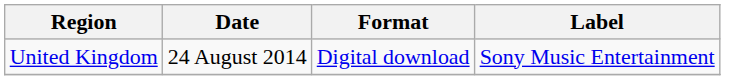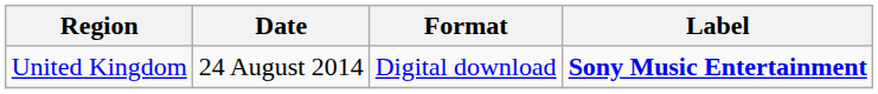United Kingdom | Label: normal -> bold
